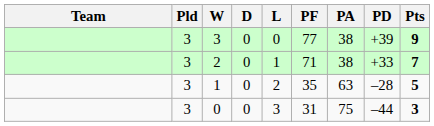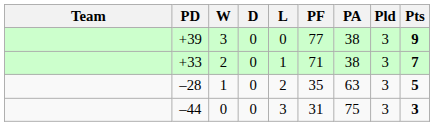columns swapped: Pld <-> PD
